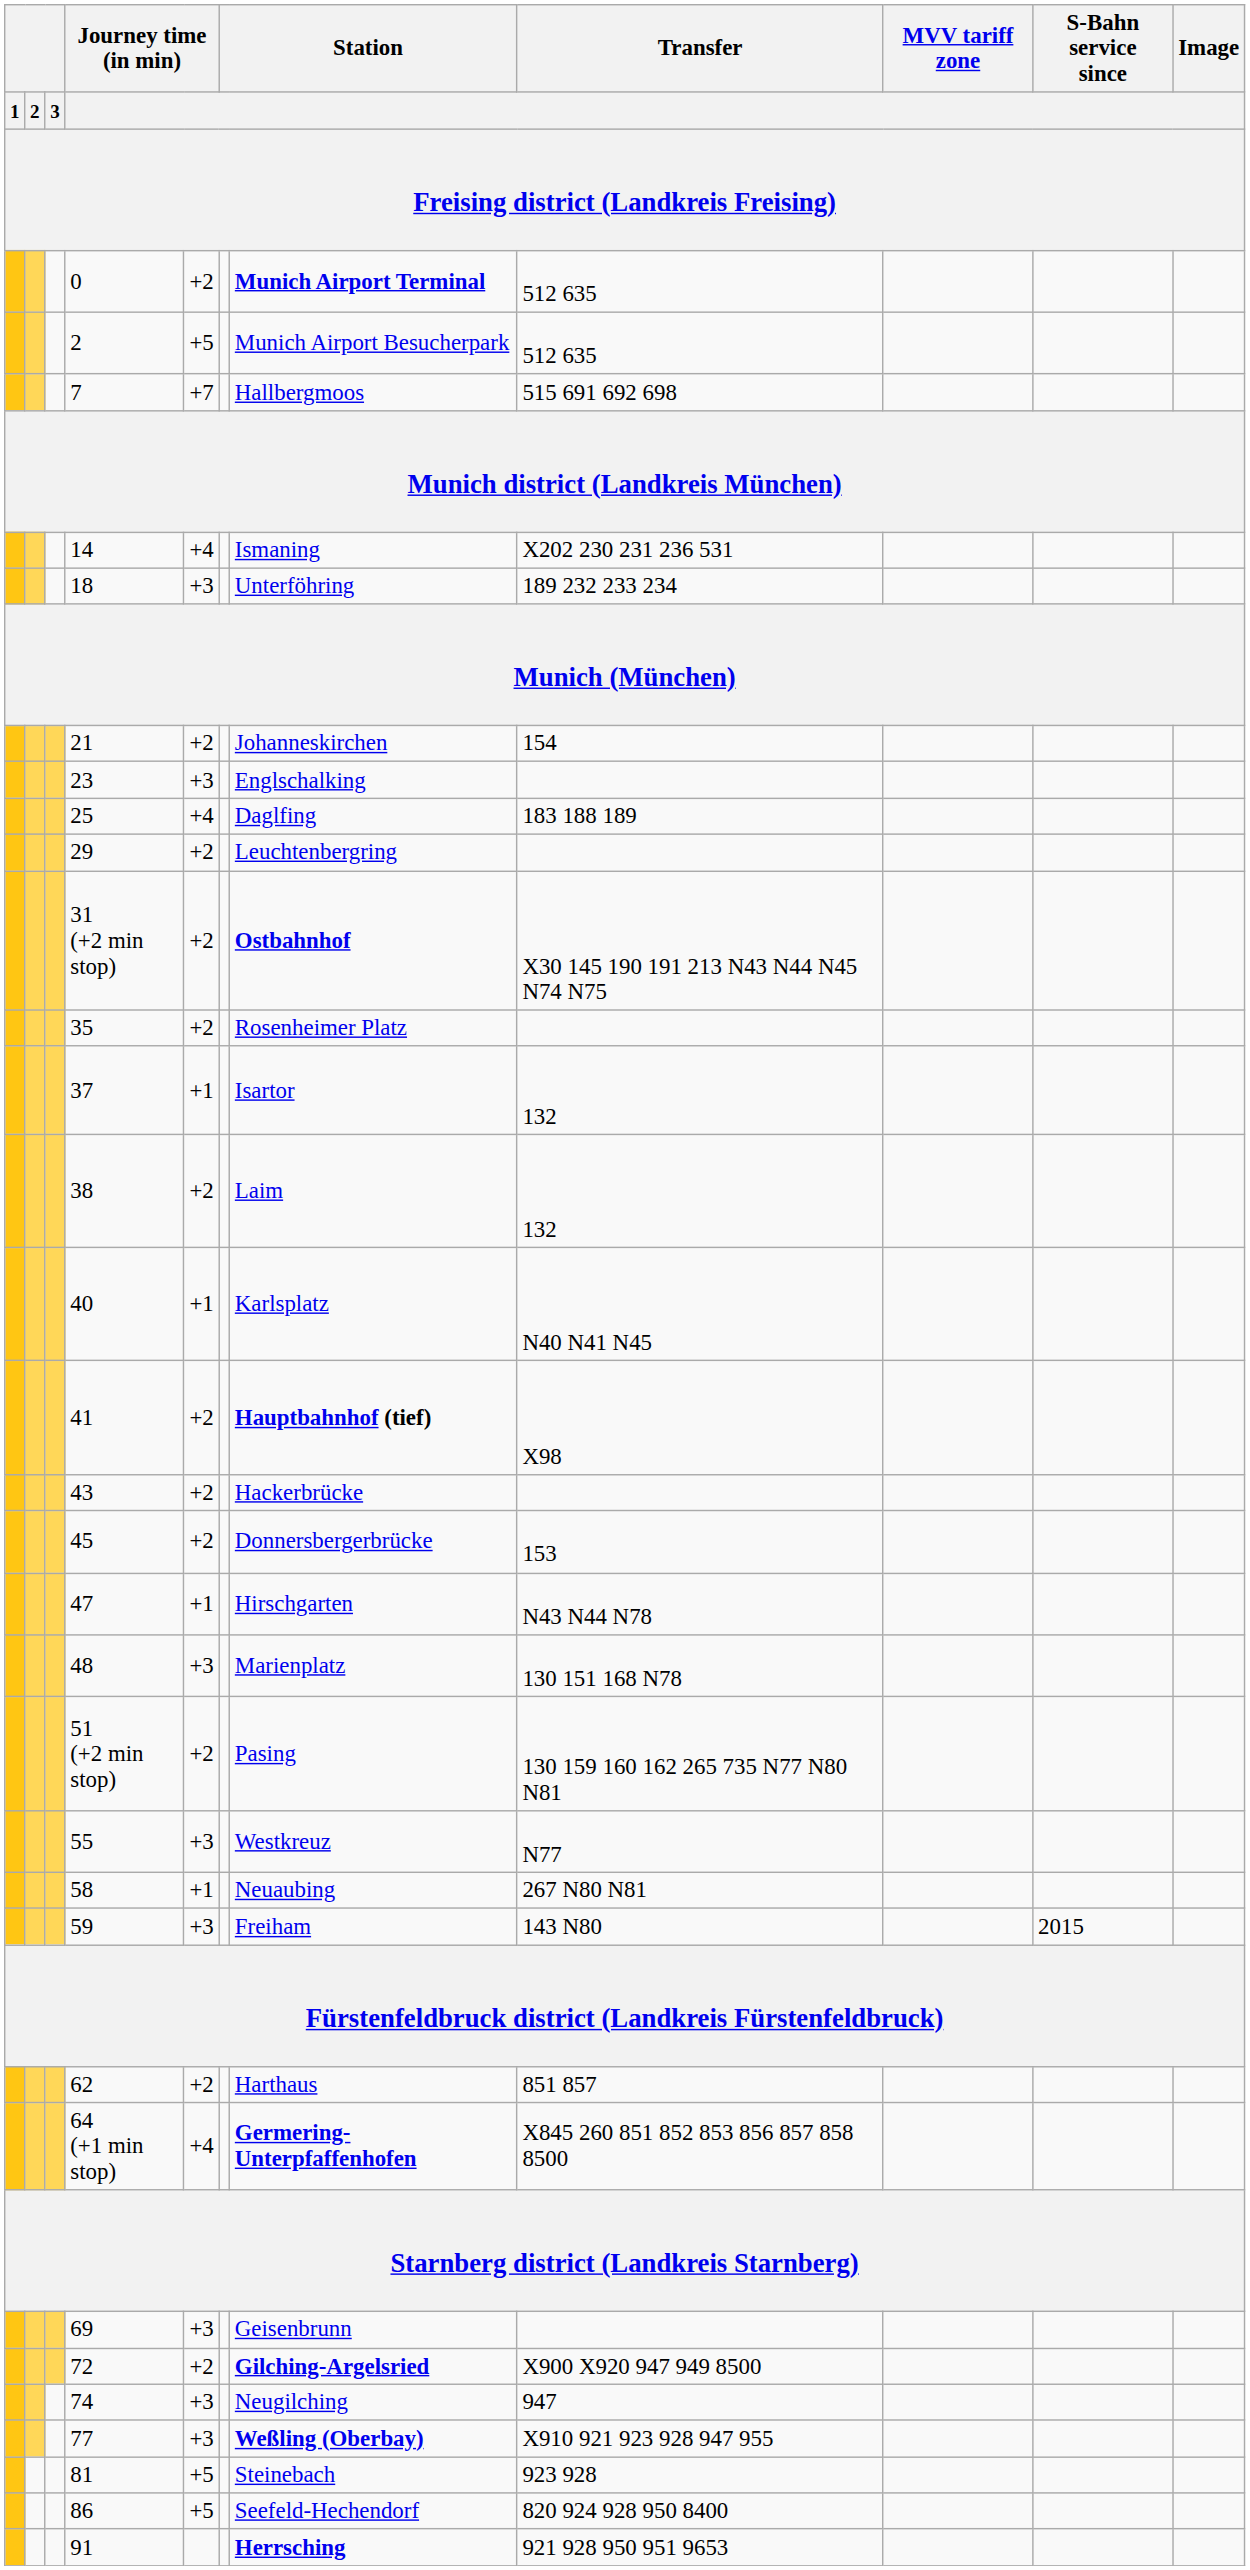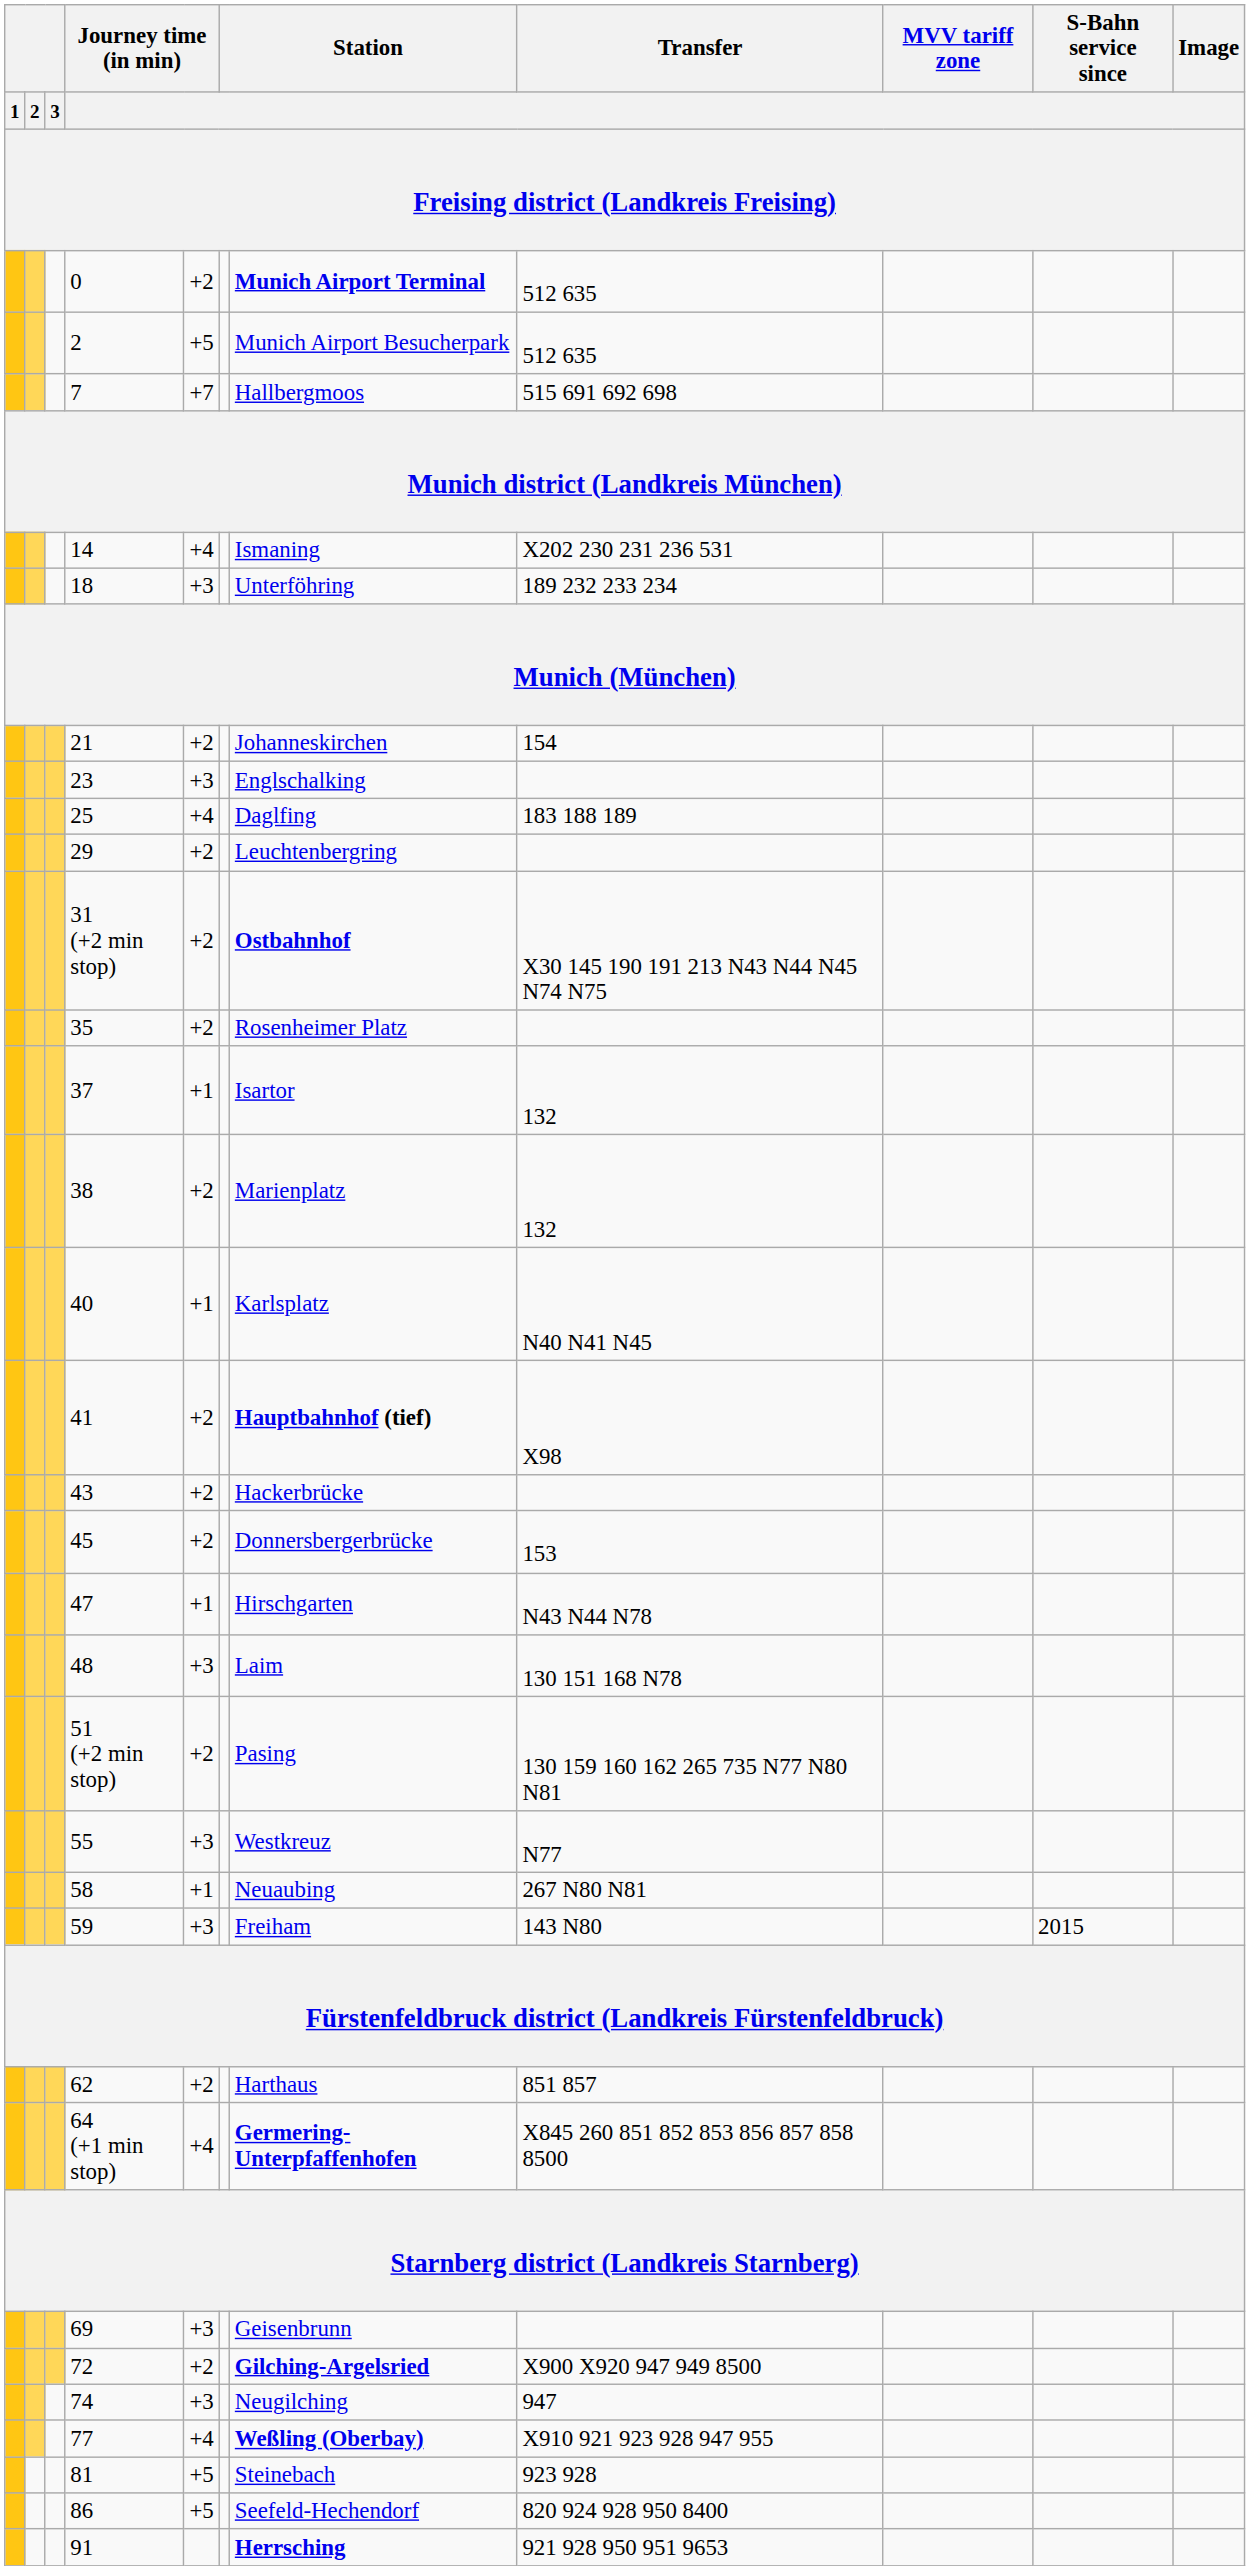38 | column 7: Laim -> Marienplatz
48 | column 7: Marienplatz -> Laim
77 | column 5: +3 -> +4
